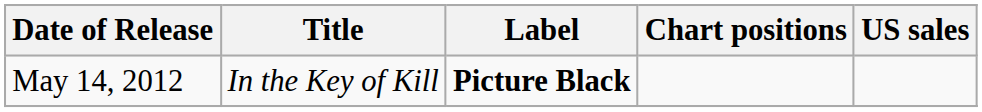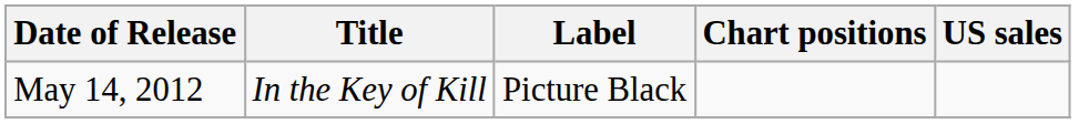May 14, 2012 | Label: bold -> normal
